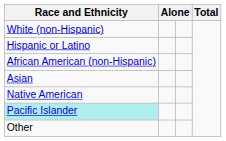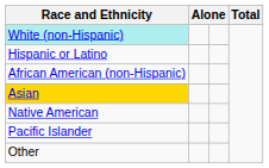White (non-Hispanic) | Race and Ethnicity: no background -> paleturquoise background
Asian | Race and Ethnicity: no background -> gold background
Pacific Islander | Race and Ethnicity: paleturquoise background -> no background
